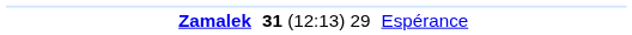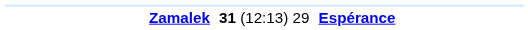Zamalek | column 3: normal -> bold
